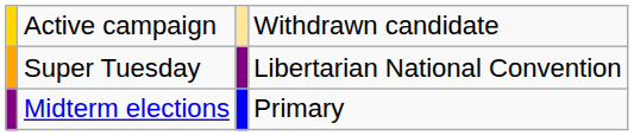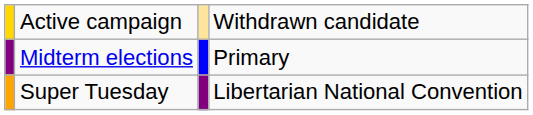rows swapped: Midterm elections <-> Super Tuesday
